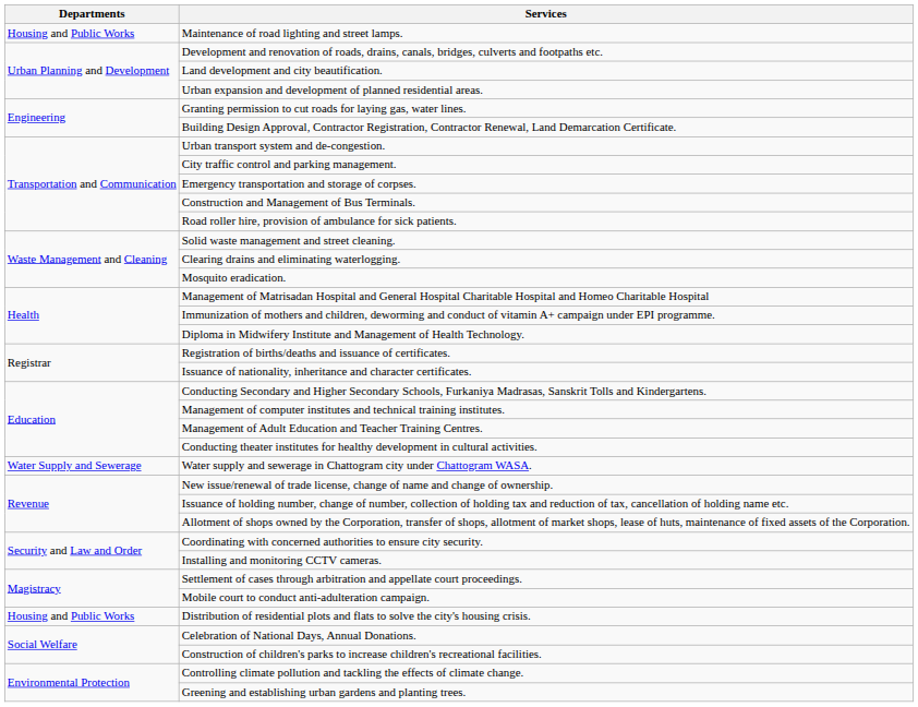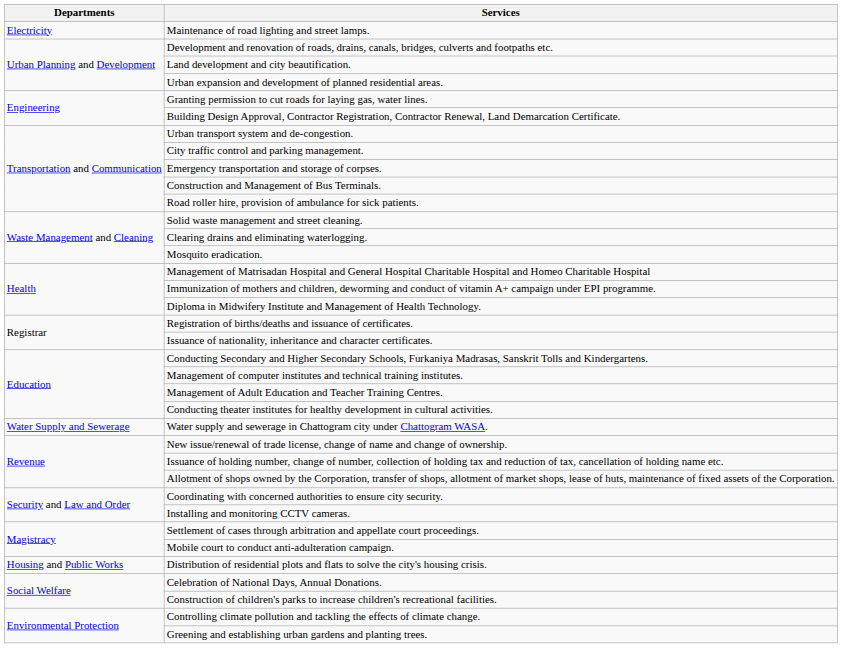Maintenance of road lighting and street lamps. | Departments: Housing and Public Works -> Electricity
